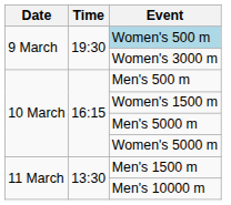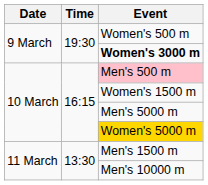Women's 500 m | Event: lightblue background -> no background
Women's 3000 m | Event: normal -> bold
Men's 500 m | Event: no background -> pink background
Women's 5000 m | Event: no background -> gold background
